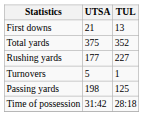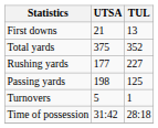rows swapped: Passing yards <-> Turnovers
